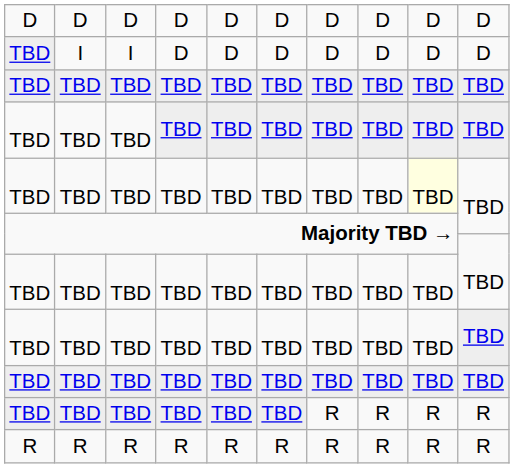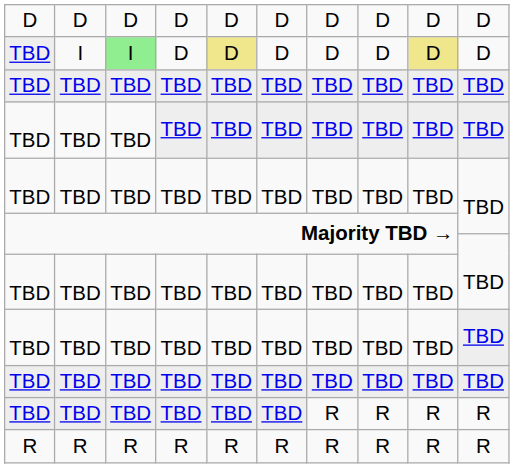row 2 | column 3: no background -> lightgreen background
row 2 | column 5: no background -> khaki background
row 2 | column 9: no background -> khaki background
row 5 | column 9: lightyellow background -> no background
